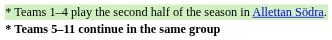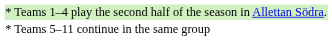row 2 | column 1: bold -> normal
